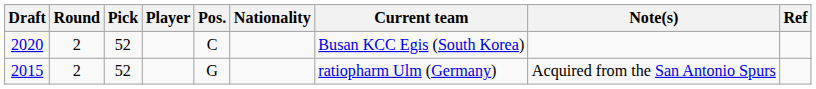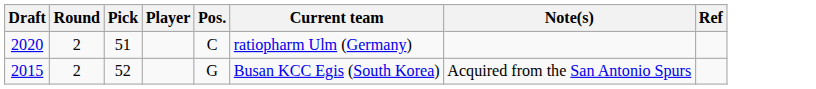- column: Nationality
2020 | Pick: 52 -> 51
2020 | Current team: Busan KCC Egis (South Korea) -> ratiopharm Ulm (Germany)
2015 | Current team: ratiopharm Ulm (Germany) -> Busan KCC Egis (South Korea)
